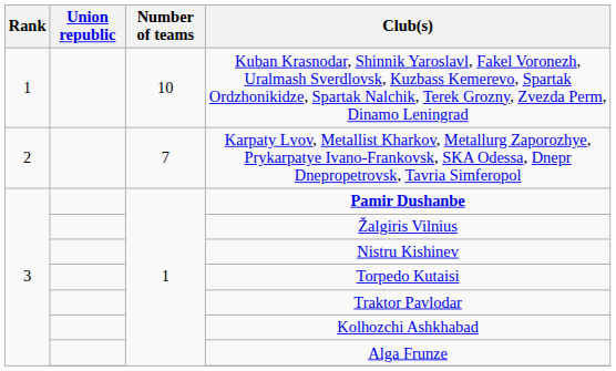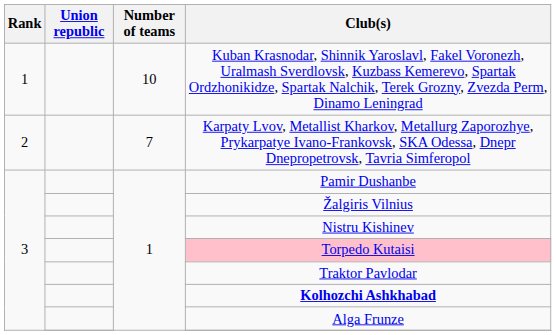Pamir Dushanbe | Club(s): bold -> normal
Torpedo Kutaisi | Club(s): no background -> pink background
Kolhozchi Ashkhabad | Club(s): normal -> bold
